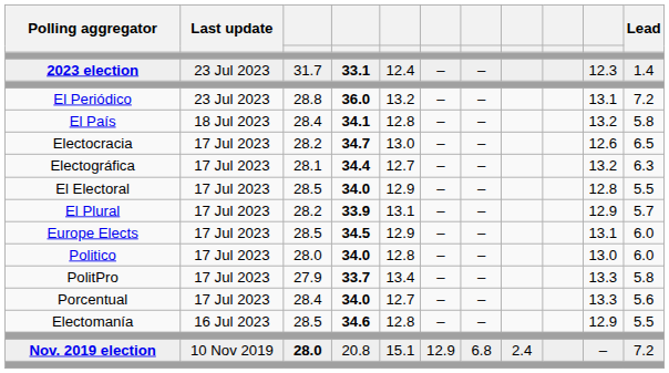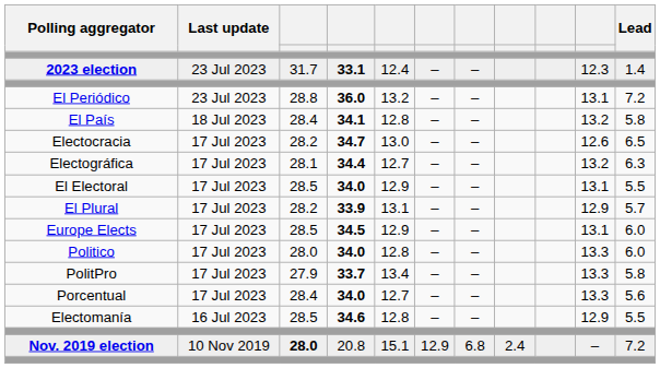El Electoral | column 10: 12.8 -> 13.1
Politico | column 10: 13.0 -> 13.3
